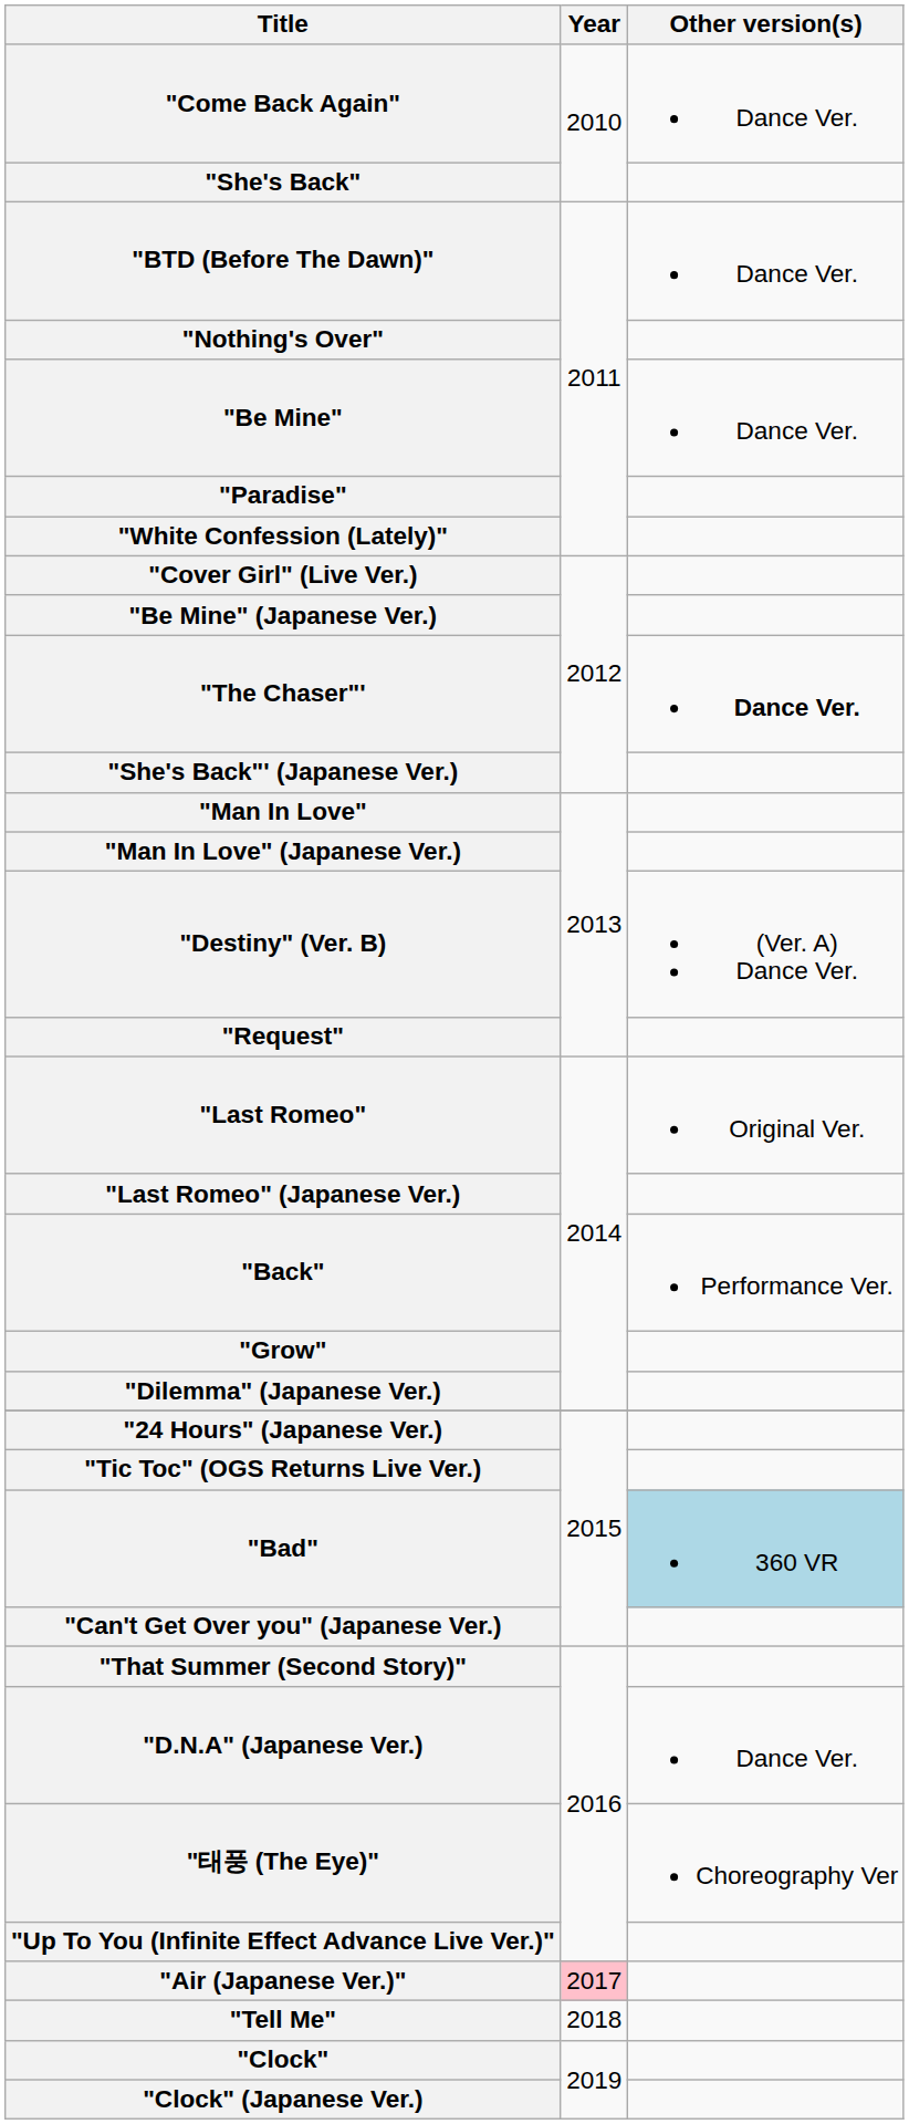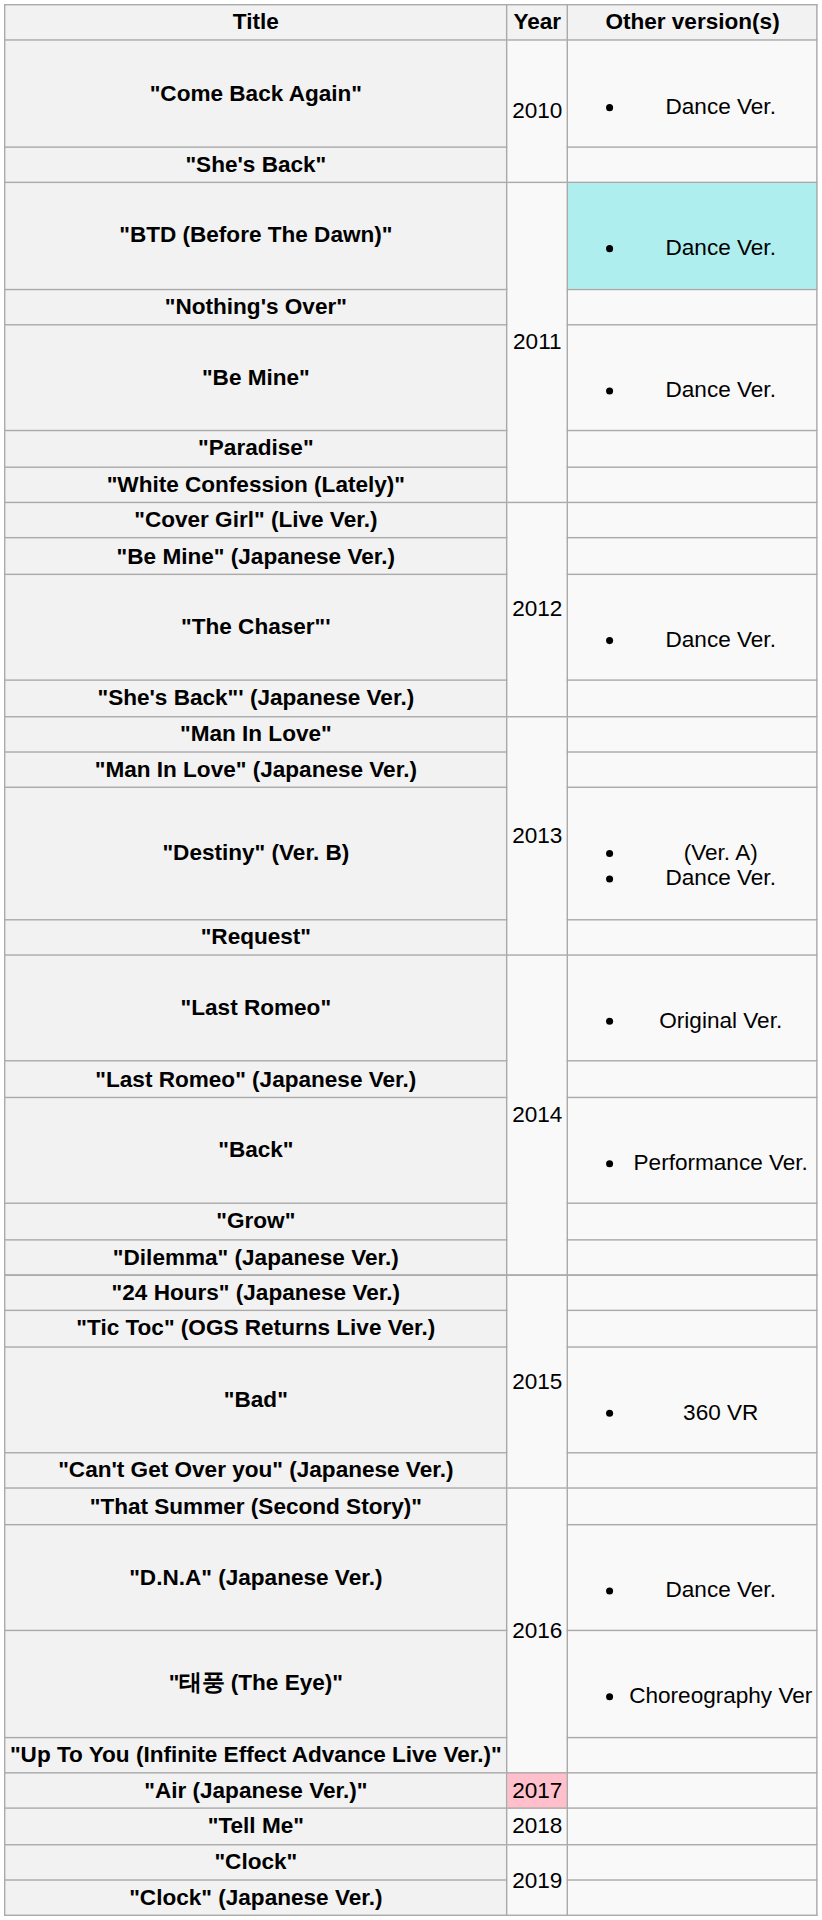"BTD (Before The Dawn)" | Other version(s): no background -> paleturquoise background
"The Chaser"' | Other version(s): bold -> normal
"Bad" | Other version(s): lightblue background -> no background
